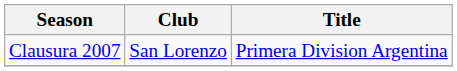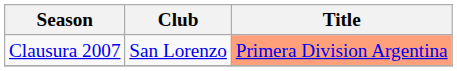Clausura 2007 | Title: no background -> lightsalmon background
